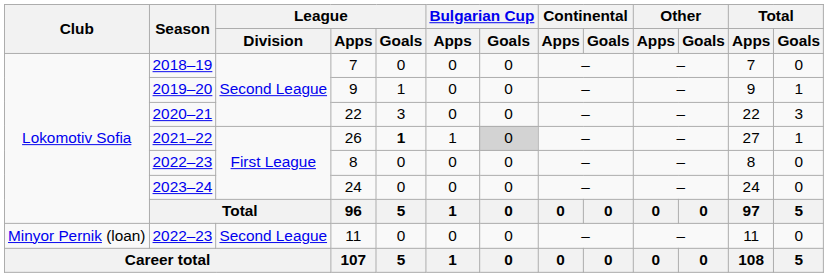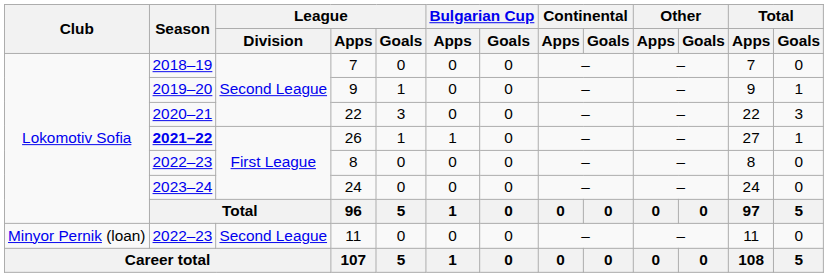26 | Season: normal -> bold
26 | League / Goals: bold -> normal
26 | Bulgarian Cup / Goals: lightgrey background -> no background
